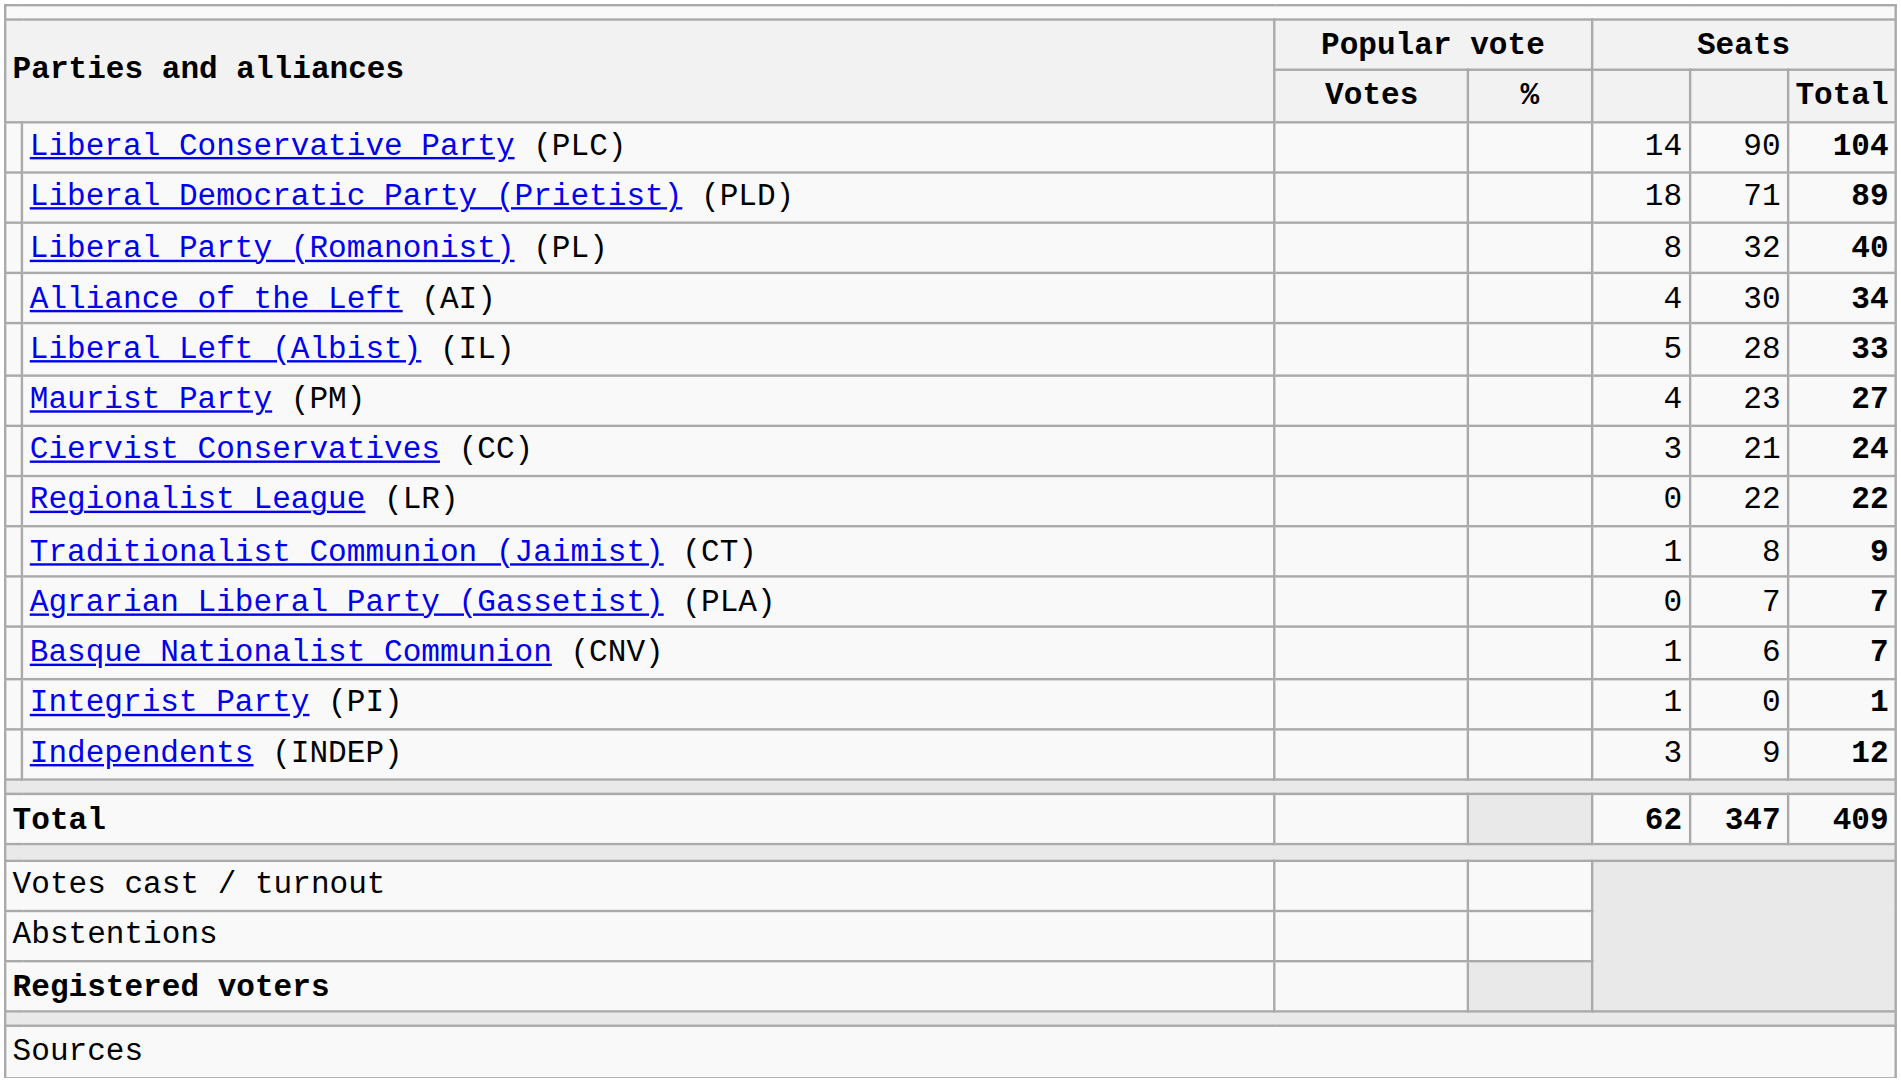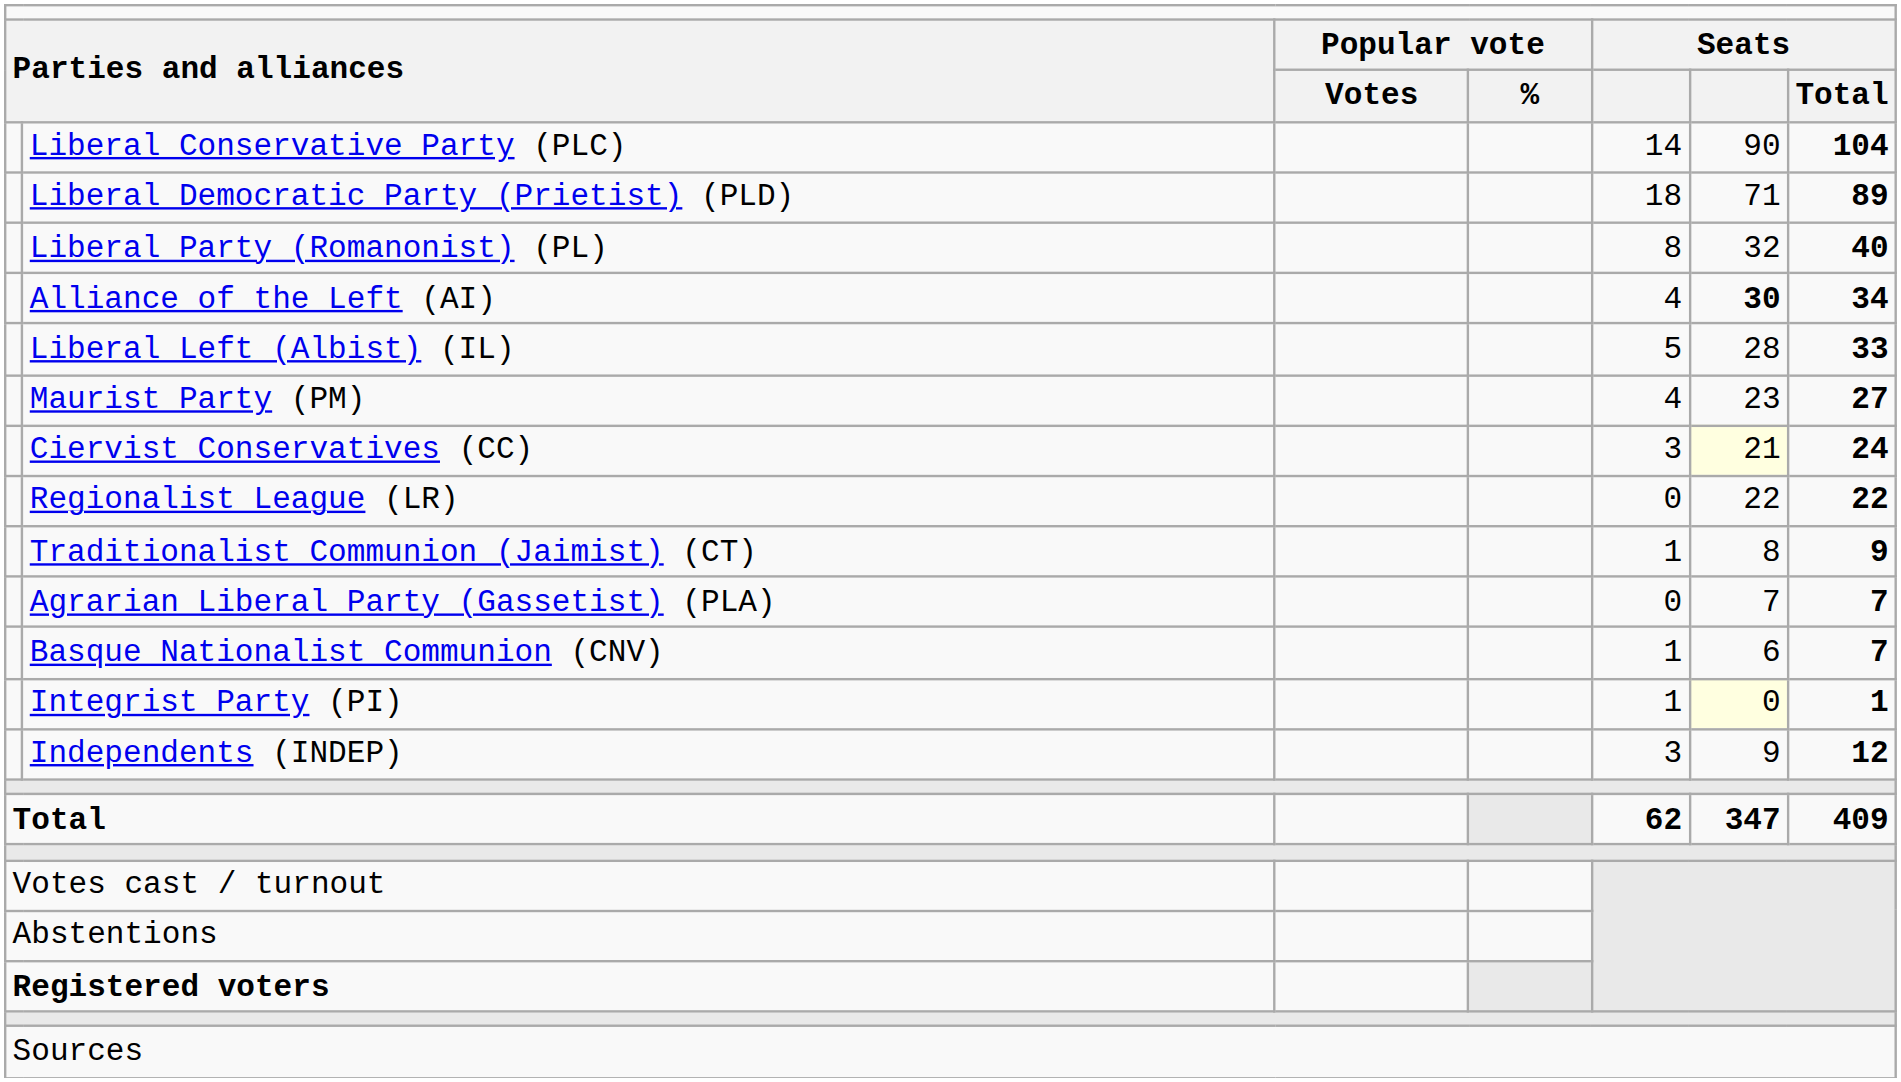Alliance of the Left (AI) | column 6: normal -> bold
Ciervist Conservatives (CC) | column 6: no background -> lightyellow background
Integrist Party (PI) | column 6: no background -> lightyellow background
